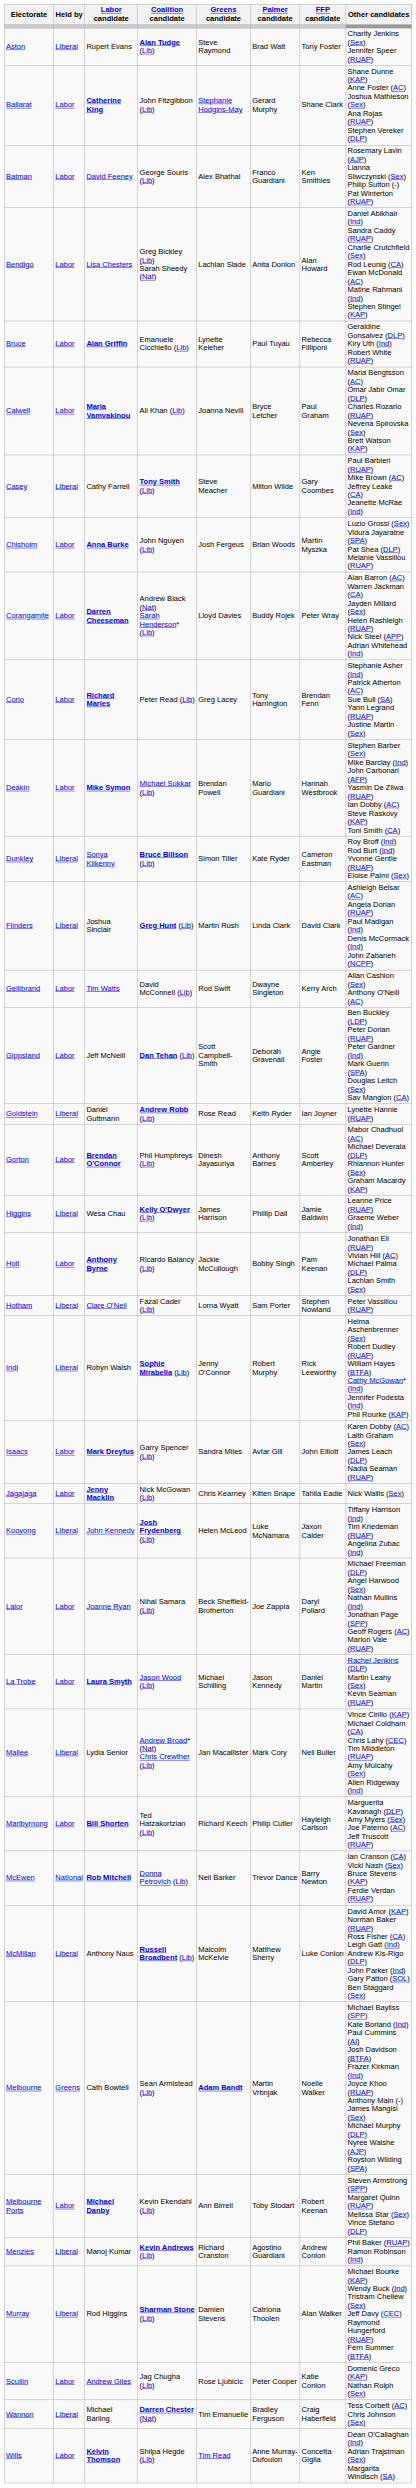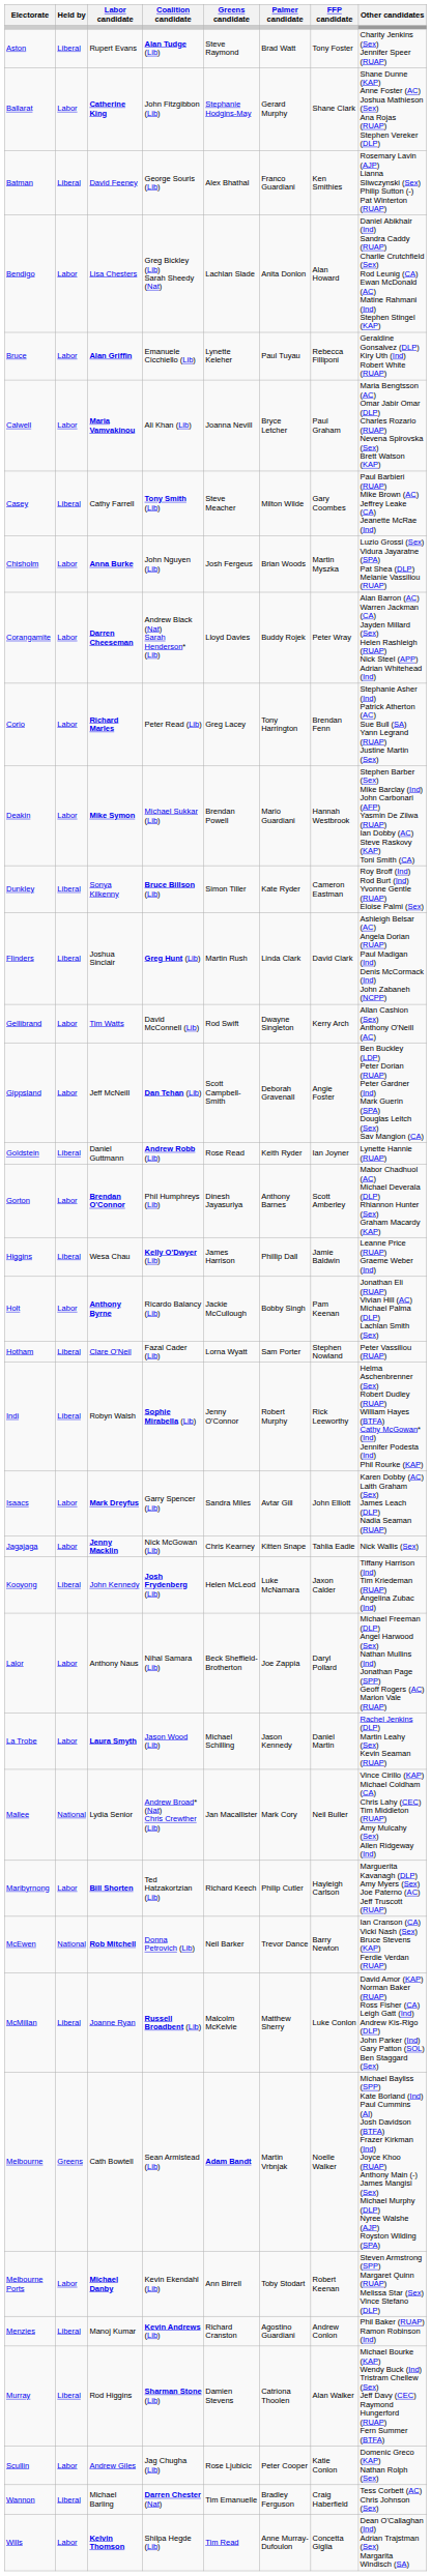Batman | Held by: Labor -> Liberal
Lalor | Labor candidate: Joanne Ryan -> Anthony Naus
Mallee | Held by: Liberal -> National
McMillan | Labor candidate: Anthony Naus -> Joanne Ryan
